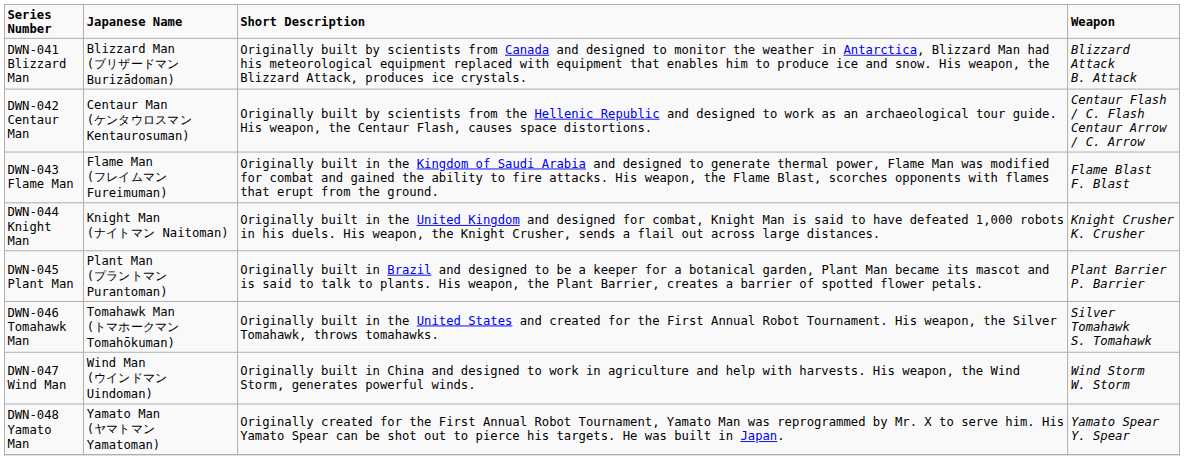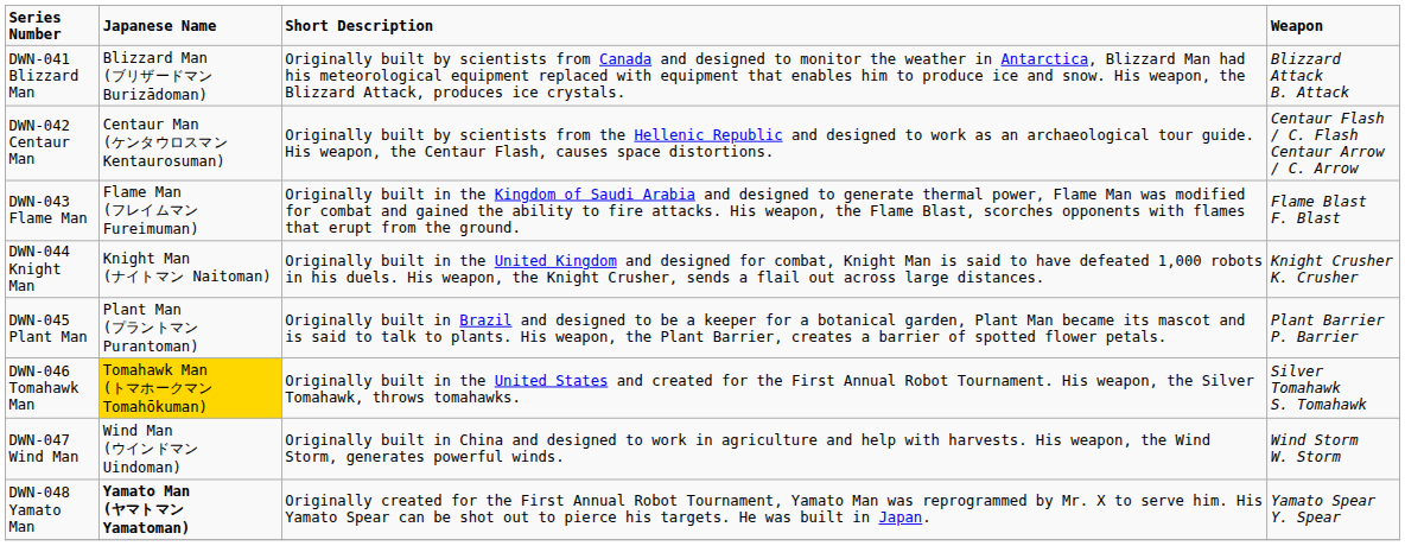DWN-046 Tomahawk Man | Japanese Name: no background -> gold background
DWN-048 Yamato Man | Japanese Name: normal -> bold
